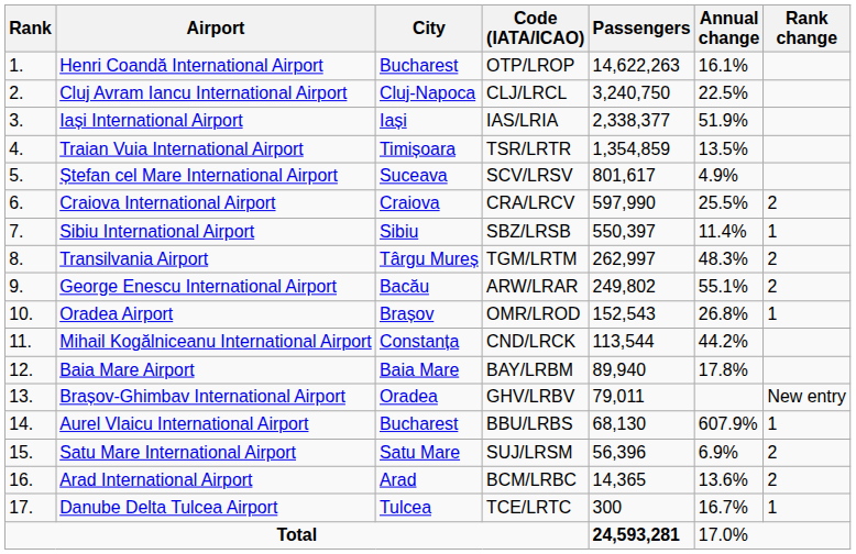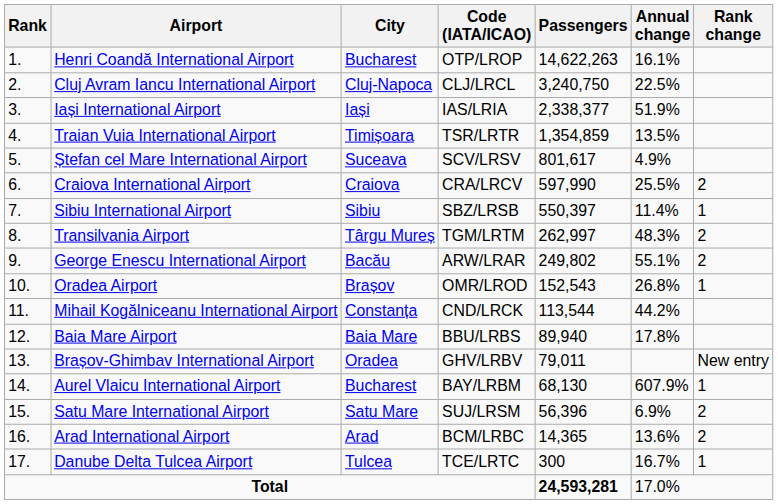Baia Mare Airport | Code (IATA/ICAO): BAY/LRBM -> BBU/LRBS
Aurel Vlaicu International Airport | Code (IATA/ICAO): BBU/LRBS -> BAY/LRBM
